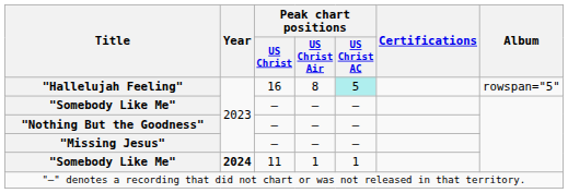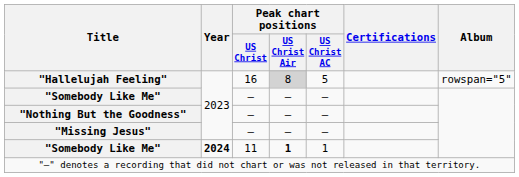"Hallelujah Feeling" | Peak chart positions / US Christ Air: no background -> lightgrey background
"Hallelujah Feeling" | Peak chart positions / US Christ AC: paleturquoise background -> no background
"Somebody Like Me" / 11 | Peak chart positions / US Christ Air: normal -> bold
